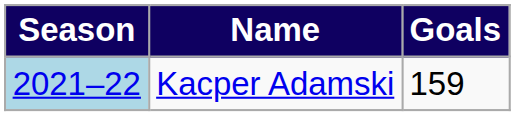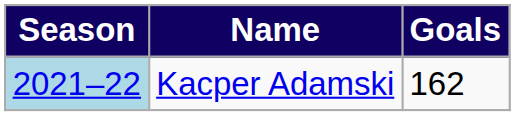Kacper Adamski | Goals: 159 -> 162
